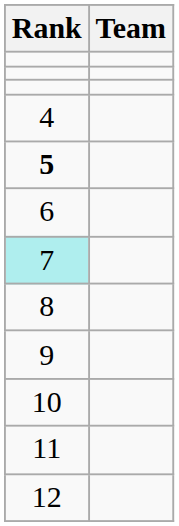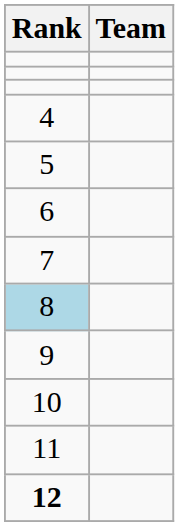row 6 | Rank: bold -> normal
row 8 | Rank: paleturquoise background -> no background
row 9 | Rank: no background -> lightblue background
row 13 | Rank: normal -> bold
